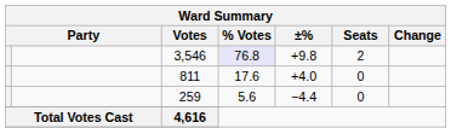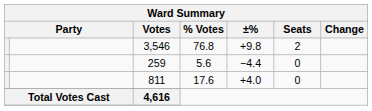3,546 | % Votes: lavender background -> no background
rows swapped: 811 <-> 259
